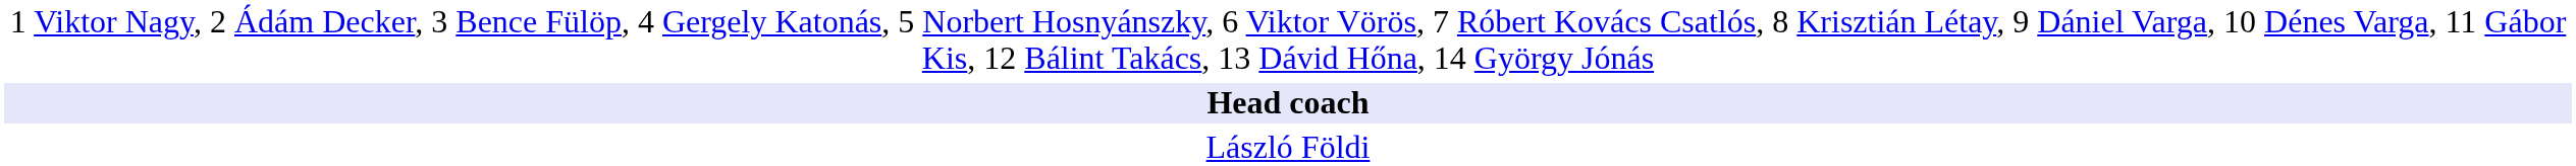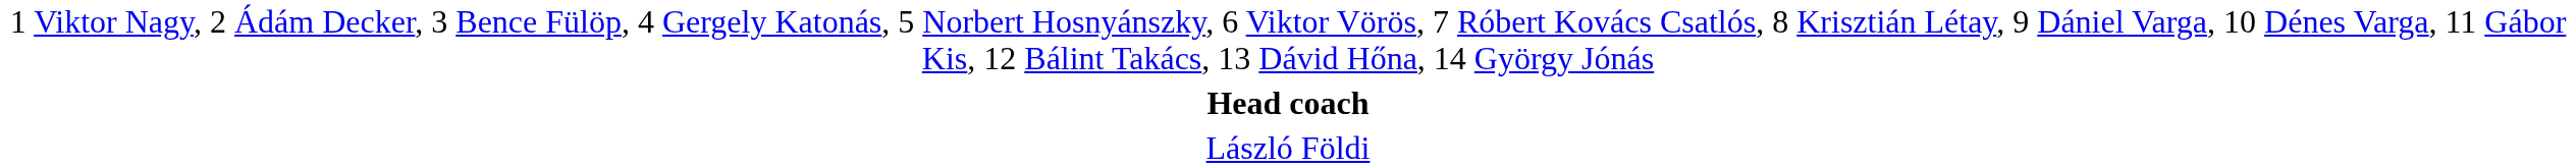row 2 | column 1: lavender background -> no background
